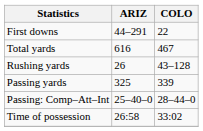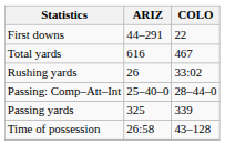Rushing yards | COLO: 43–128 -> 33:02
rows swapped: Passing yards <-> Passing: Comp–Att–Int
Time of possession | COLO: 33:02 -> 43–128
